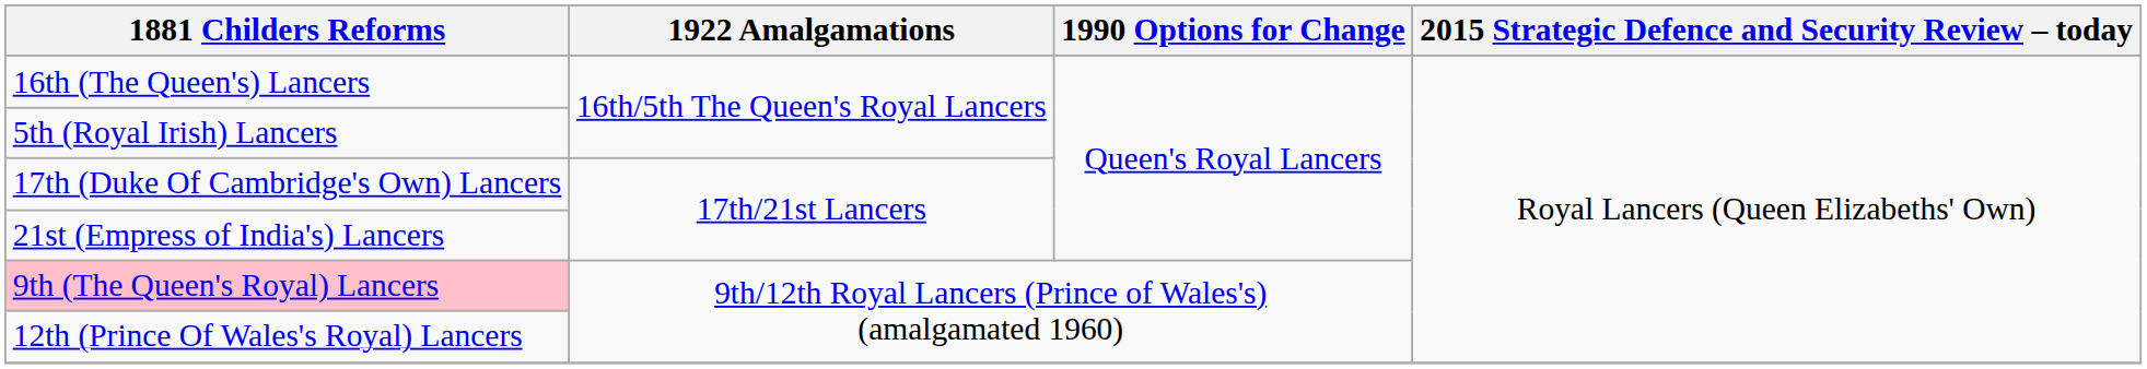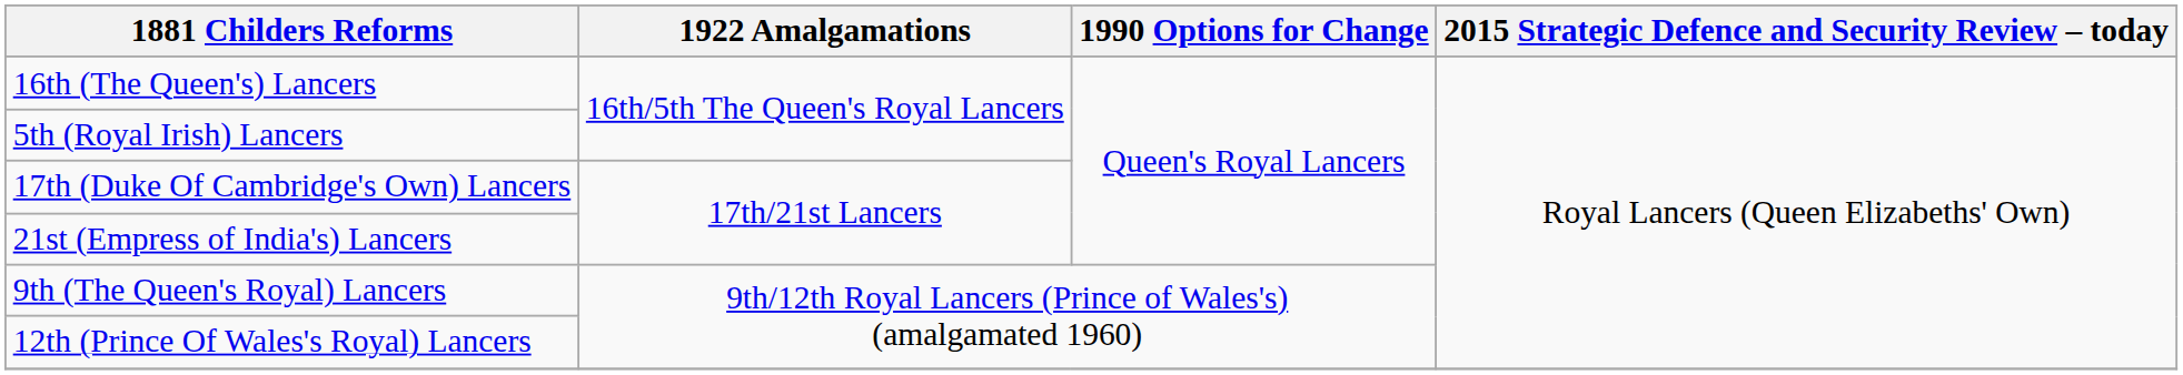9th (The Queen's Royal) Lancers | 1881 Childers Reforms: pink background -> no background
